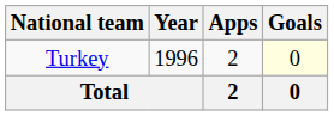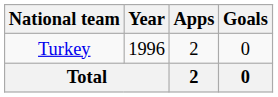Turkey | Goals: lightyellow background -> no background
